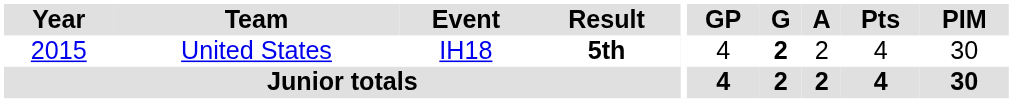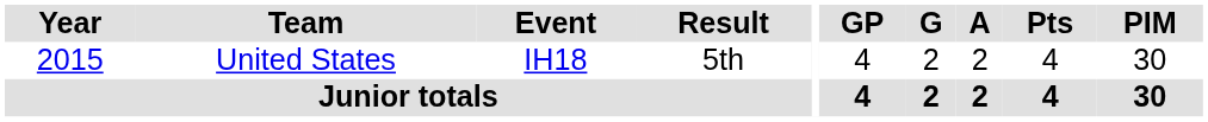United States | Result: bold -> normal
United States | G: bold -> normal
